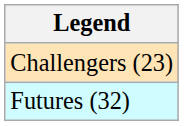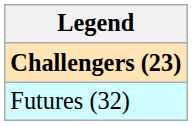row 2 | column 1: normal -> bold
